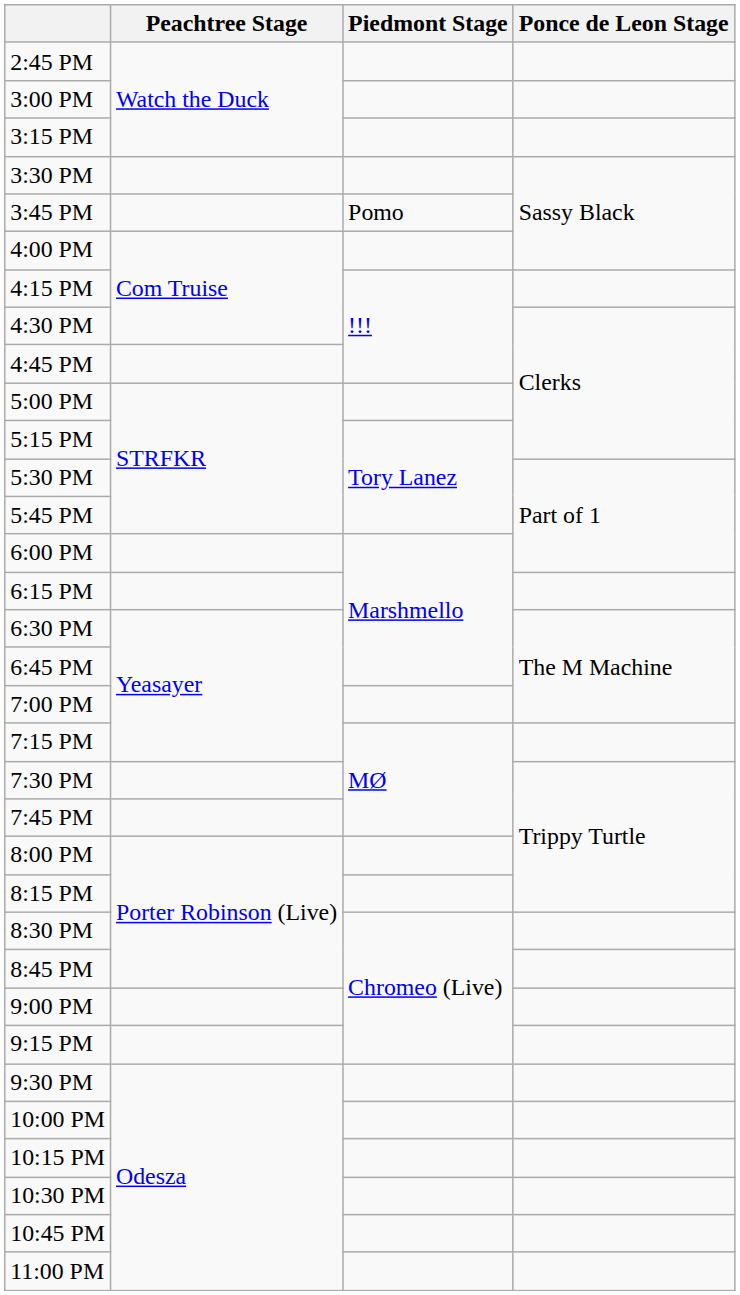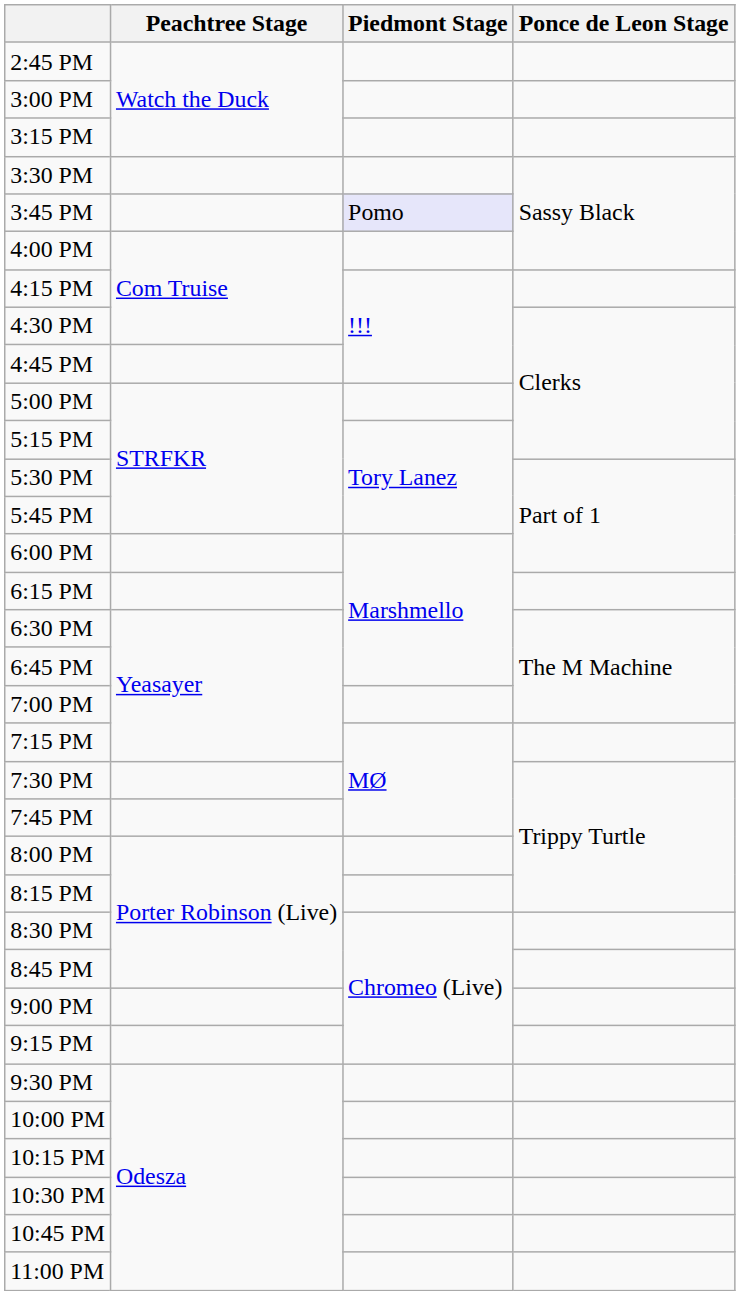3:45 PM | Piedmont Stage: no background -> lavender background
